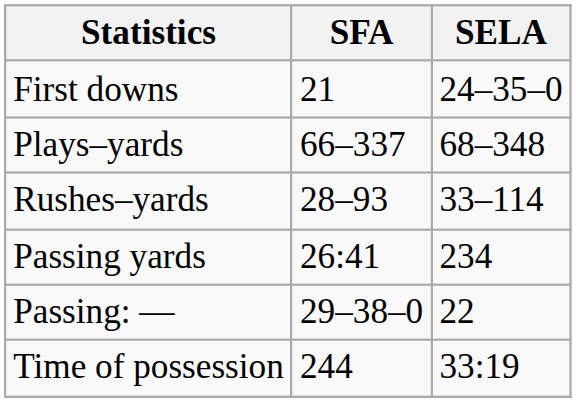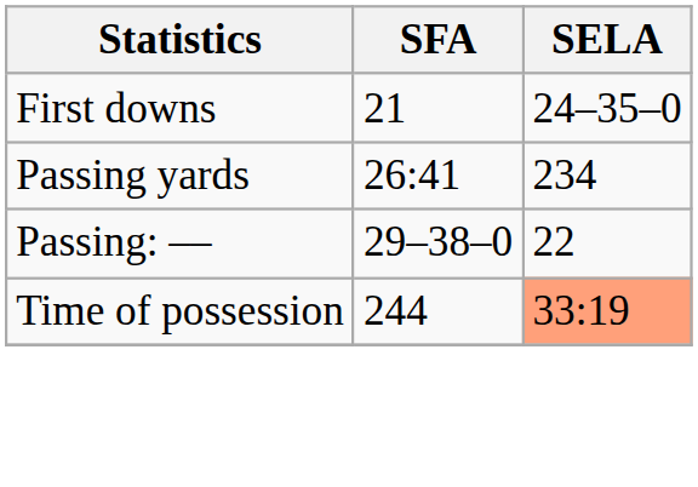- row: Plays–yards | 66–337 | 68–348
- row: Rushes–yards | 28–93 | 33–114
Time of possession | SELA: no background -> lightsalmon background
